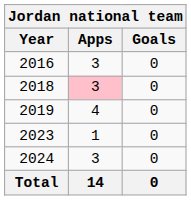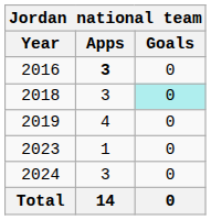2016 | Apps: normal -> bold
2018 | Apps: pink background -> no background
2018 | Goals: no background -> paleturquoise background
